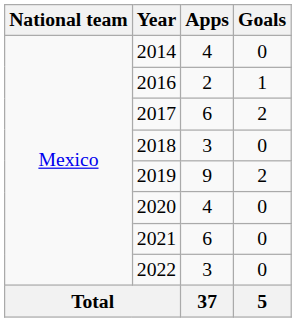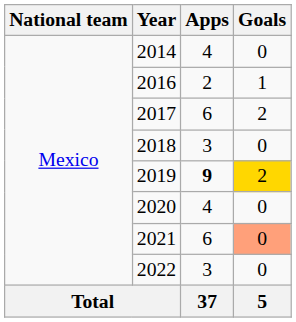2019 | Apps: normal -> bold
2019 | Goals: no background -> gold background
2021 | Goals: no background -> lightsalmon background
